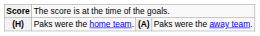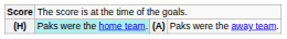(H) | column 2: no background -> paleturquoise background
